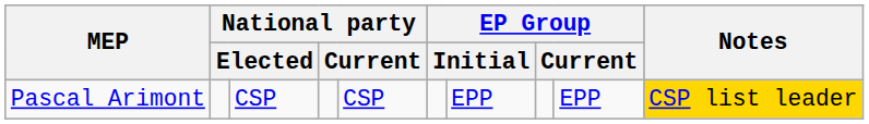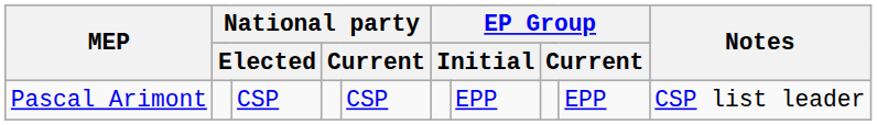Pascal Arimont | Notes: gold background -> no background
